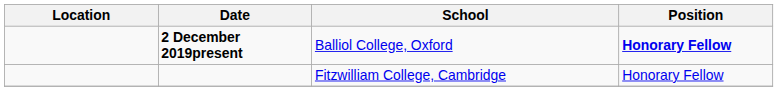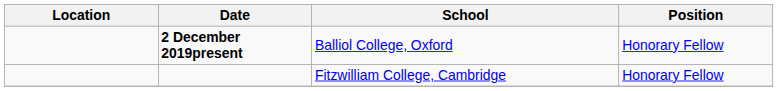2 December 2019present | Position: bold -> normal
